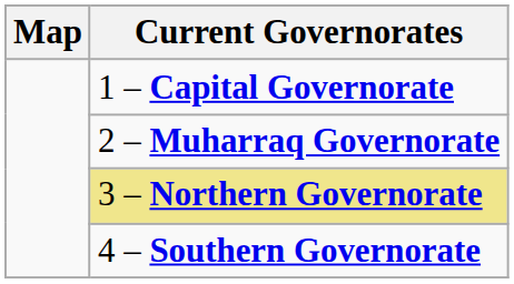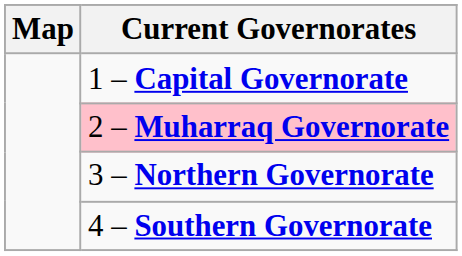2 – Muharraq Governorate | Current Governorates: no background -> pink background
3 – Northern Governorate | Current Governorates: khaki background -> no background
